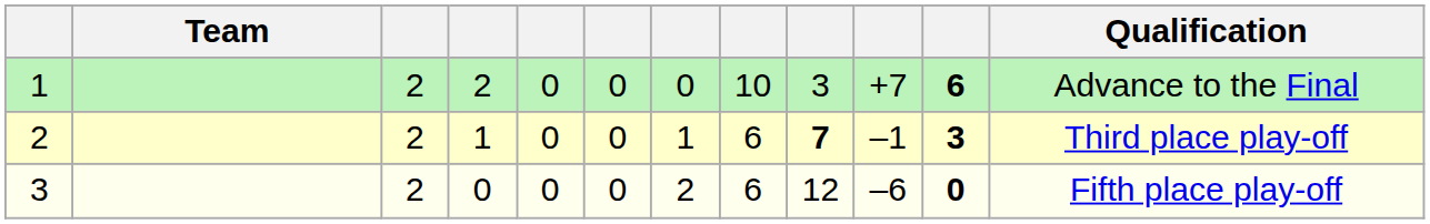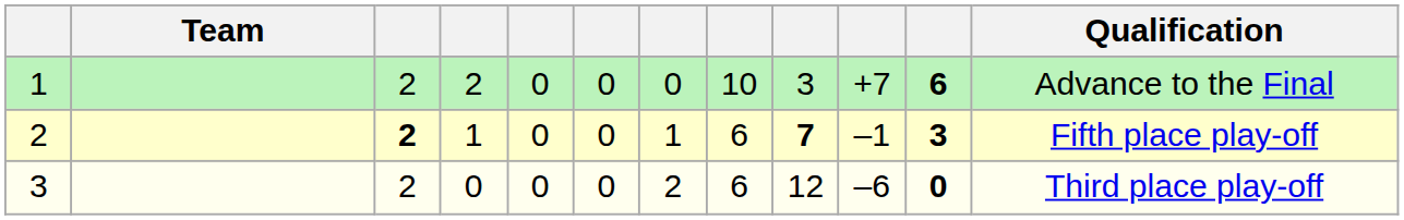row 3 | column 3: normal -> bold
row 3 | Qualification: Third place play-off -> Fifth place play-off
row 4 | Qualification: Fifth place play-off -> Third place play-off
